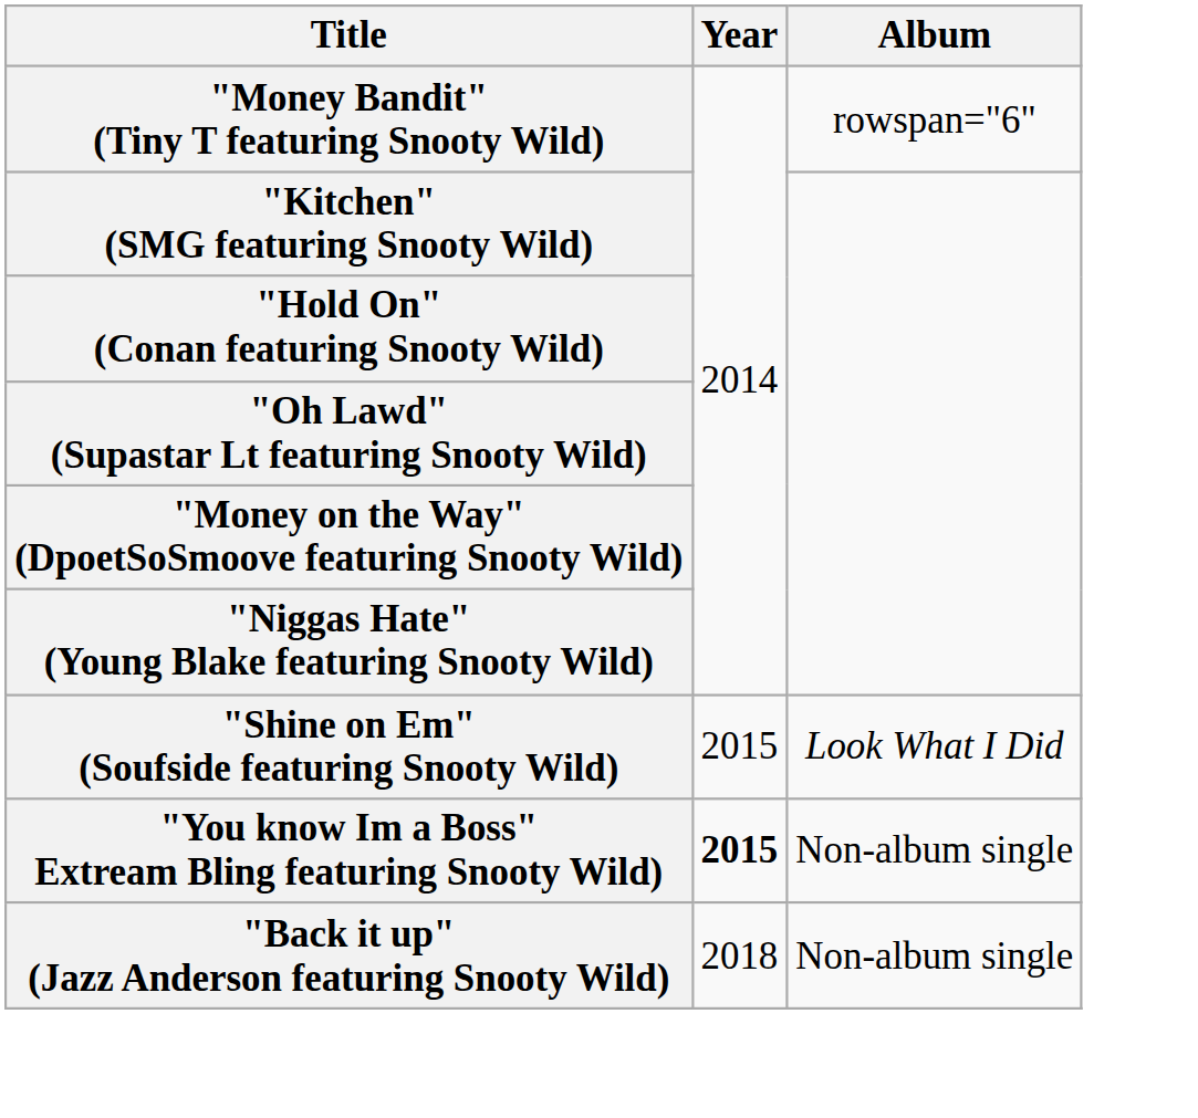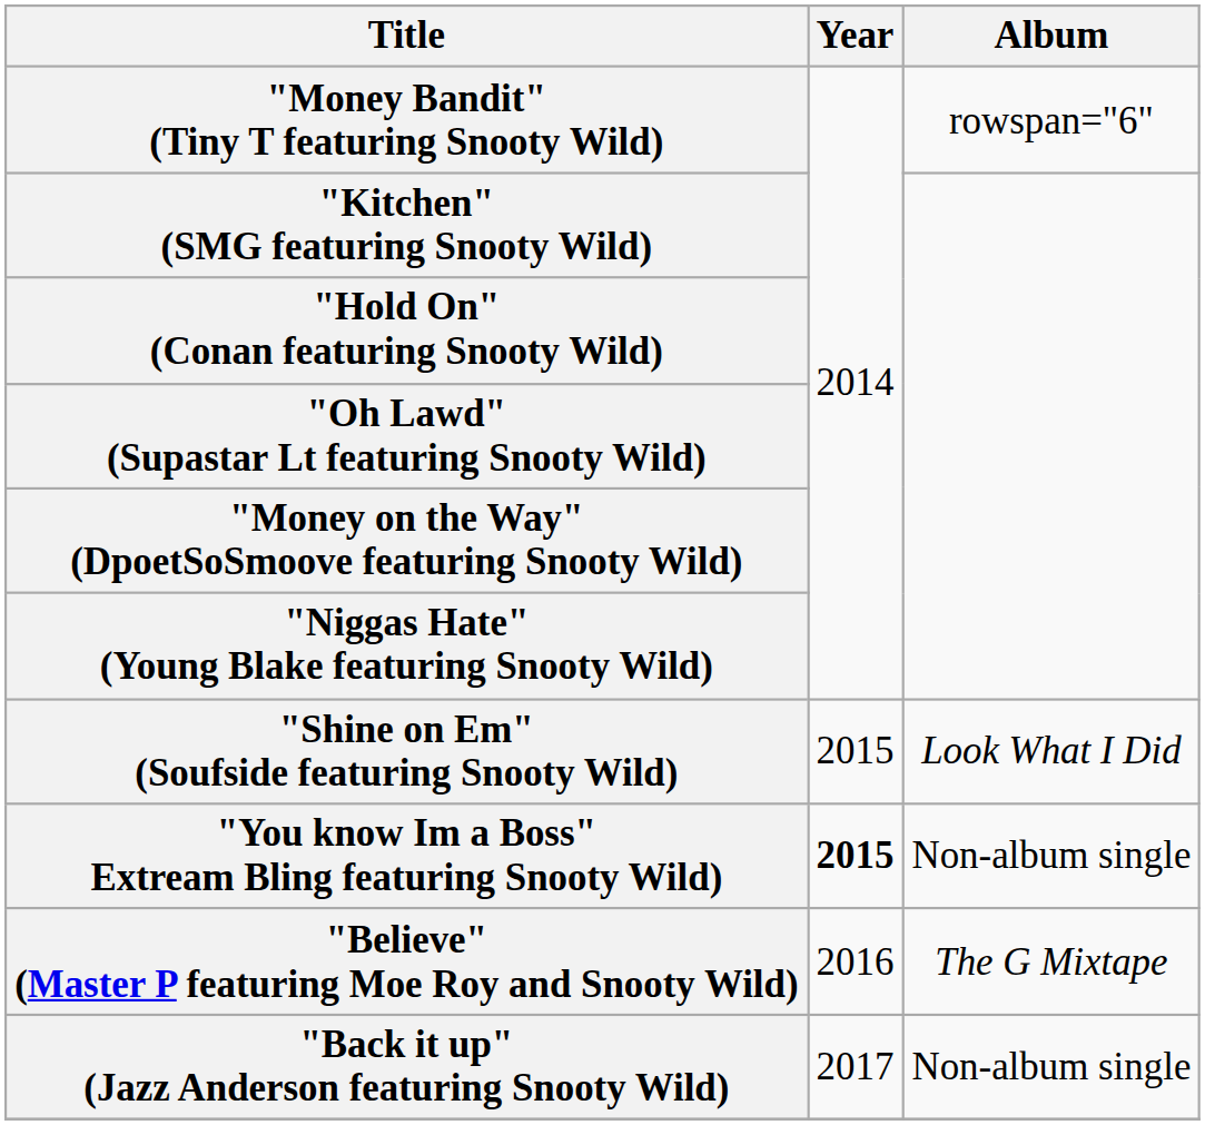+ row: "Believe" (Master P featuring Moe Roy and Snooty Wild) | 2016 | The G Mixtape
"Back it up" (Jazz Anderson featuring Snooty Wild) | Year: 2018 -> 2017
